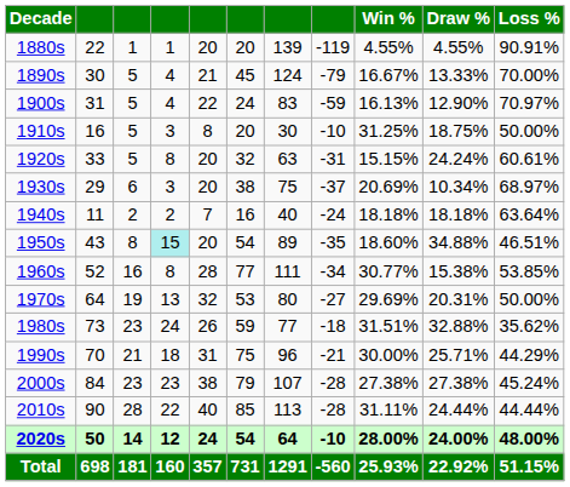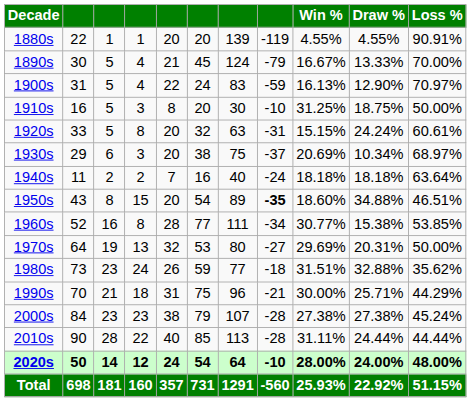1950s | column 4: paleturquoise background -> no background
1950s | column 8: normal -> bold
